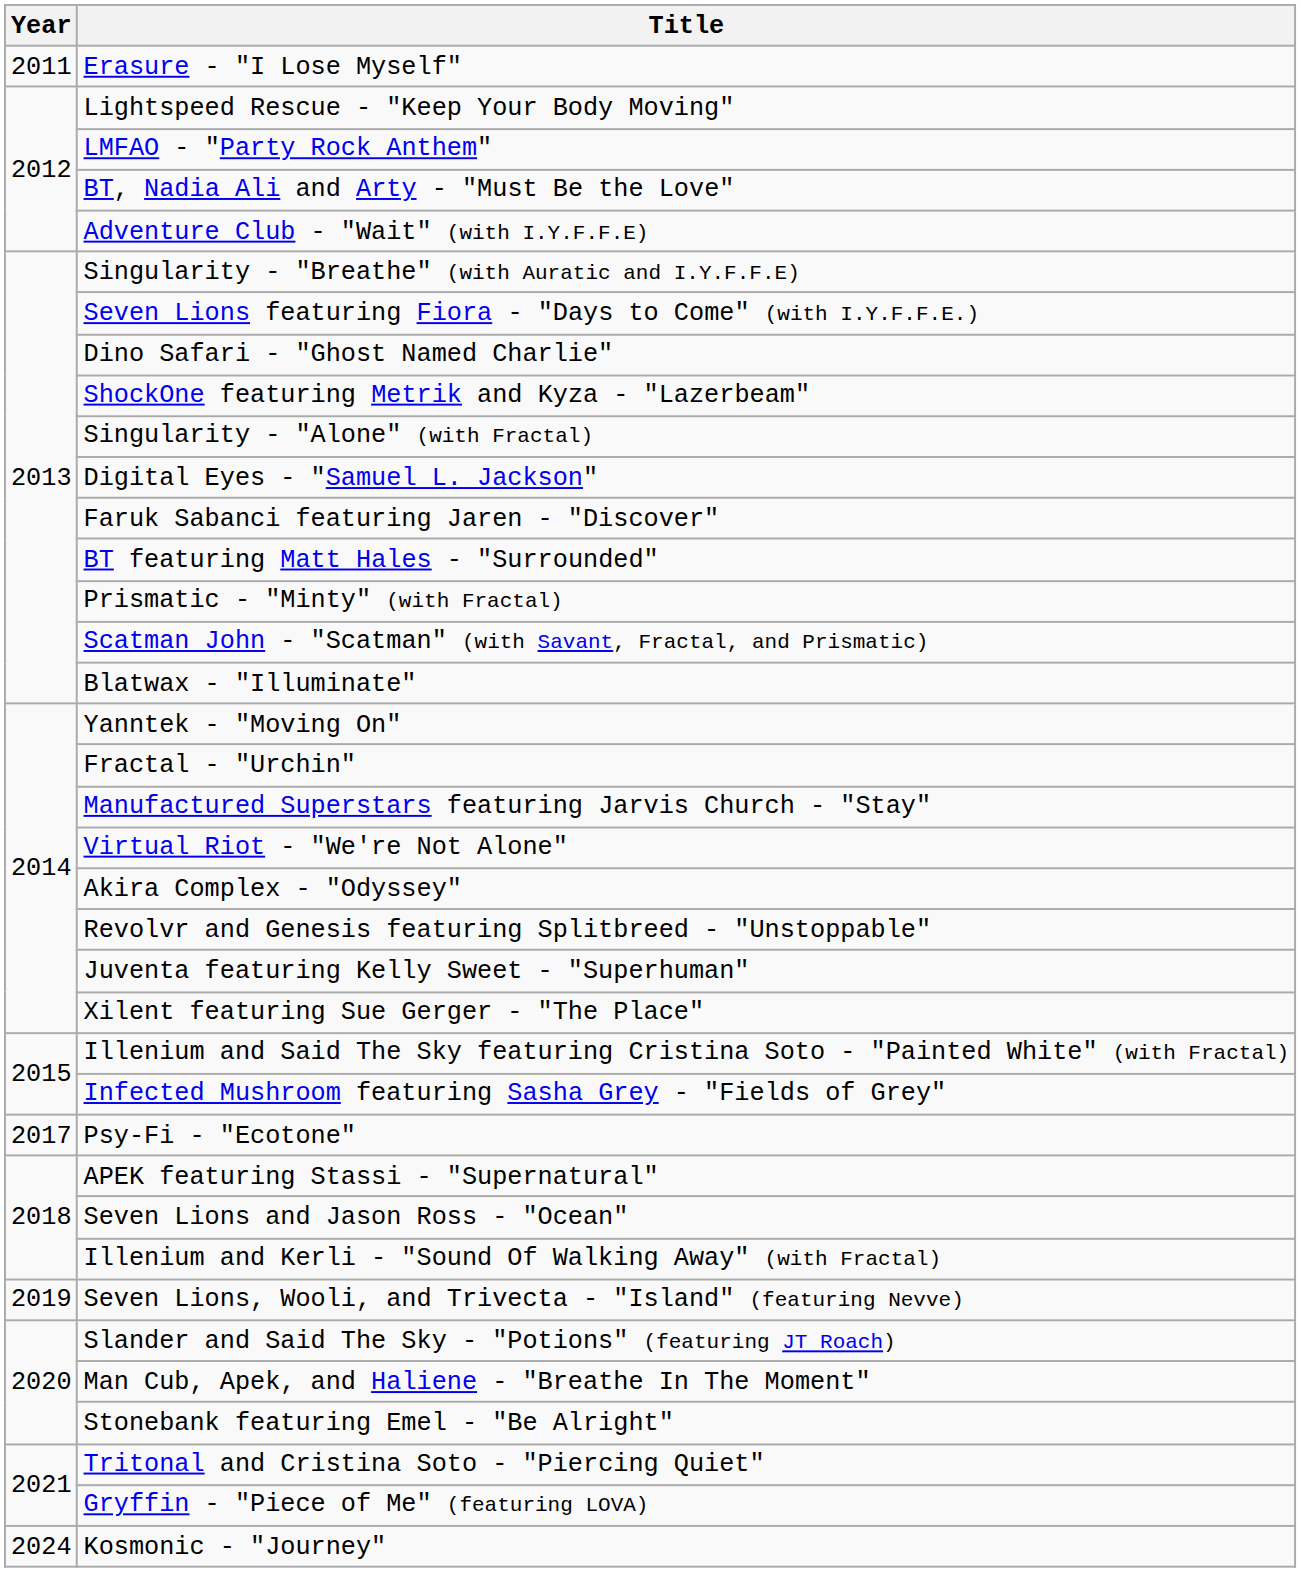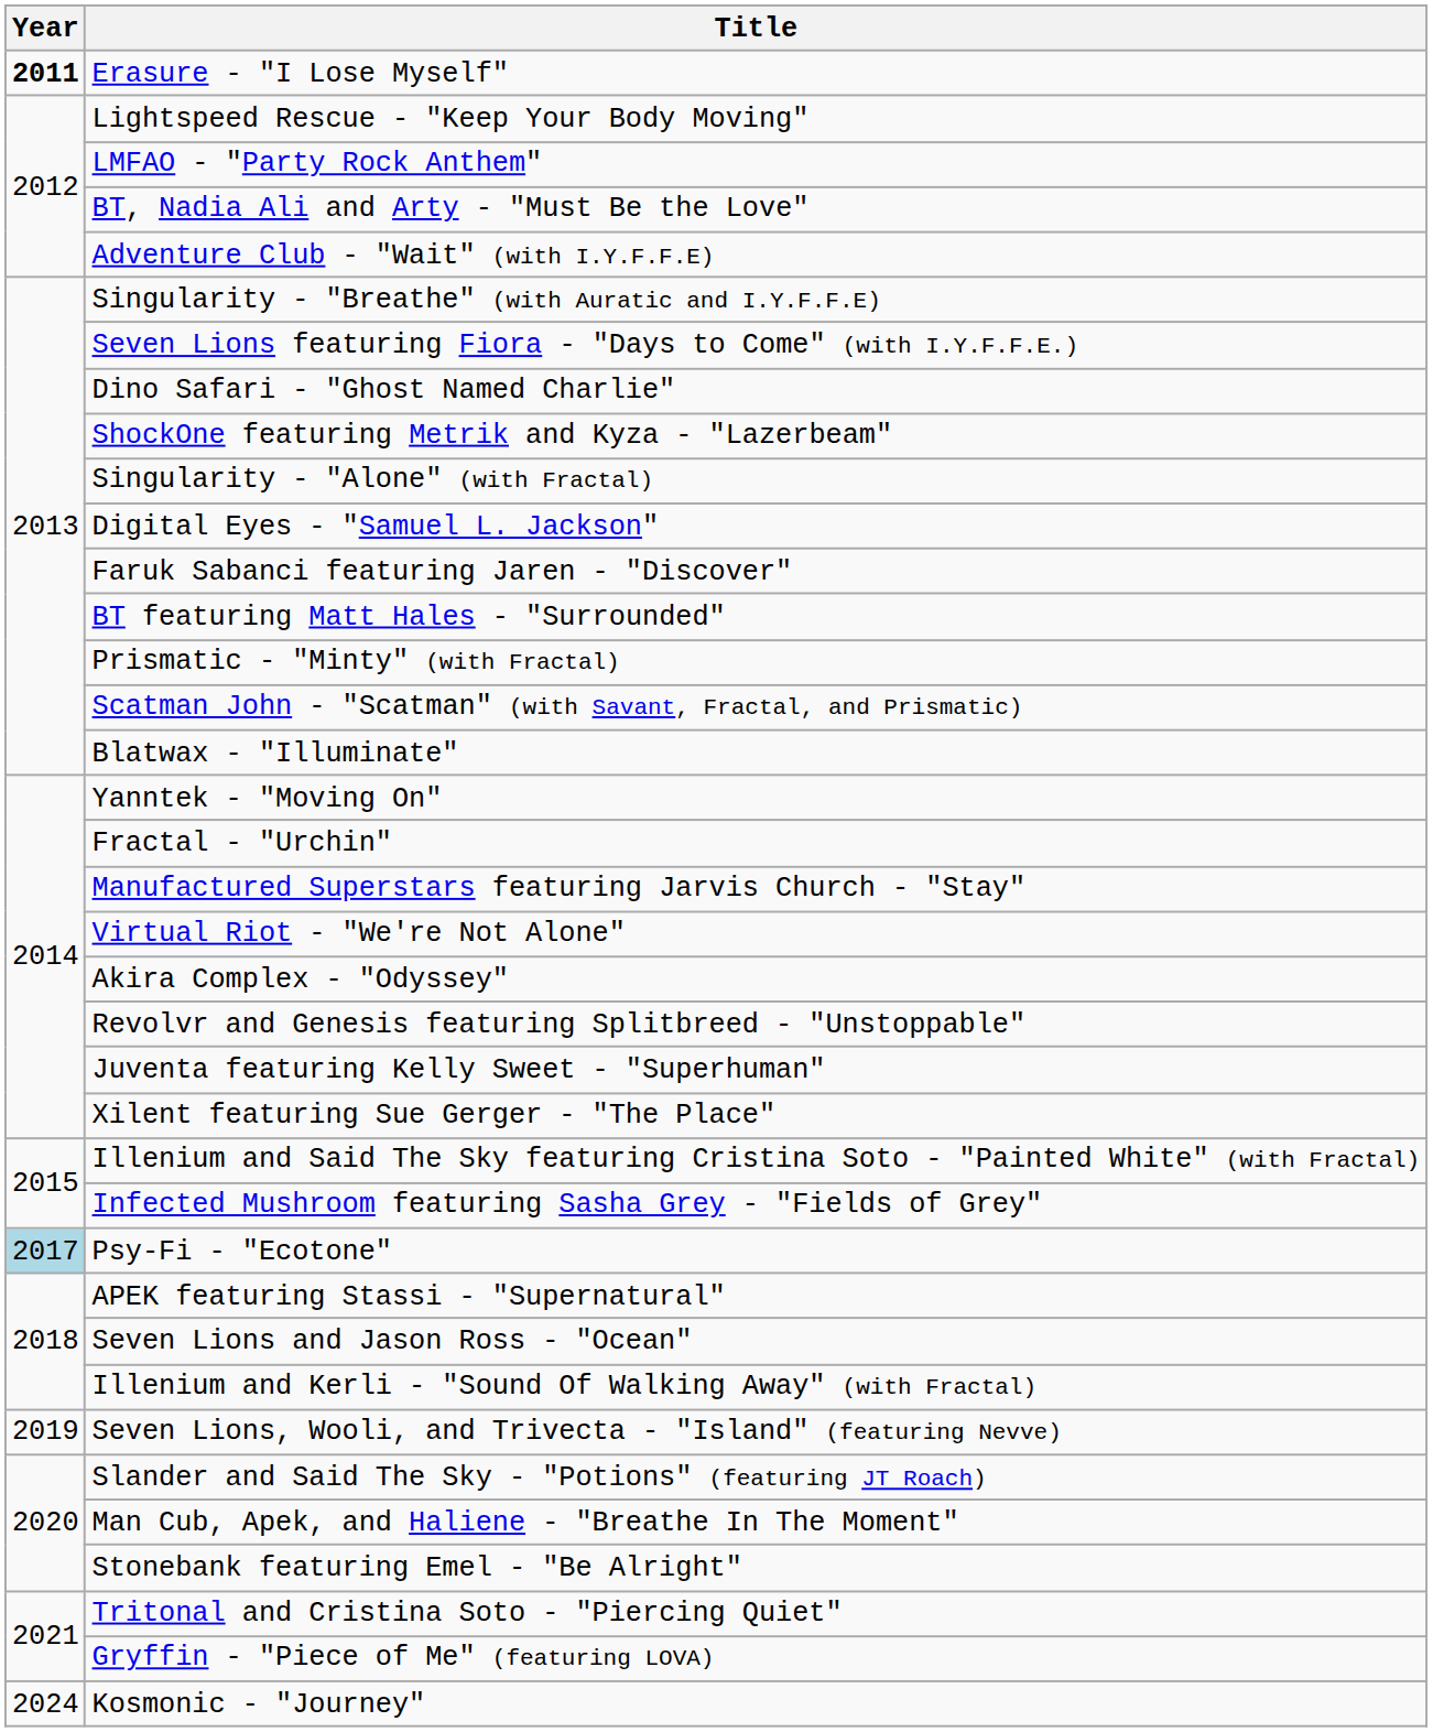Erasure - "I Lose Myself" | Year: normal -> bold
Psy-Fi - "Ecotone" | Year: no background -> lightblue background
